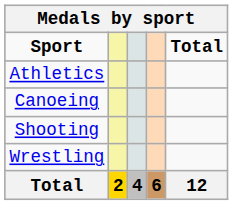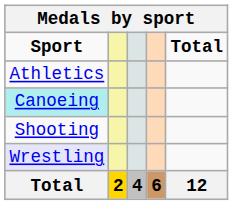Canoeing | Sport: no background -> paleturquoise background
Wrestling | Sport: no background -> lavender background
